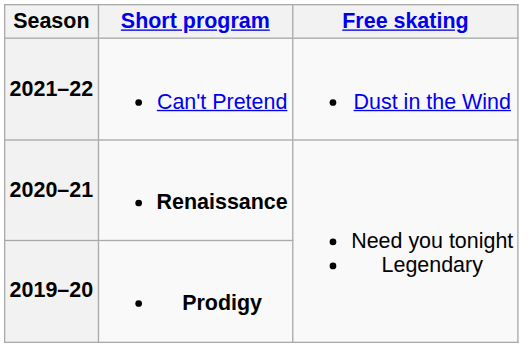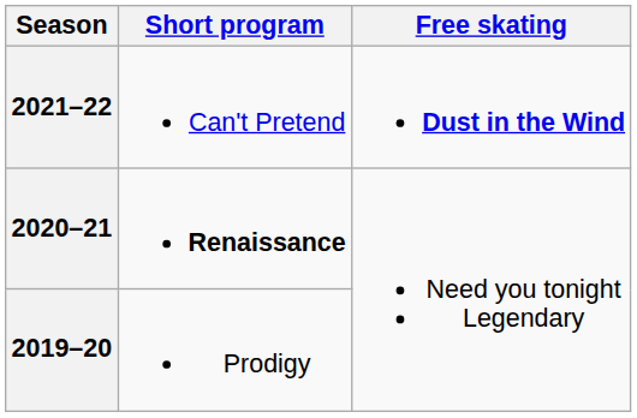2021–22 | Free skating: normal -> bold
2019–20 | Short program: bold -> normal
